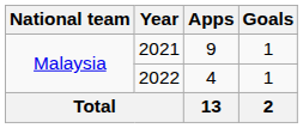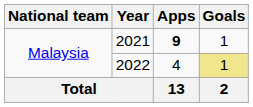2021 | Apps: normal -> bold
2022 | Goals: no background -> khaki background
